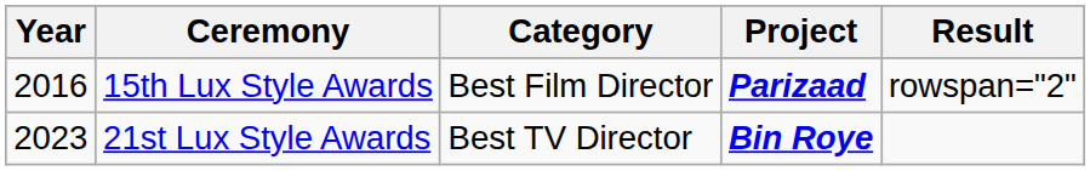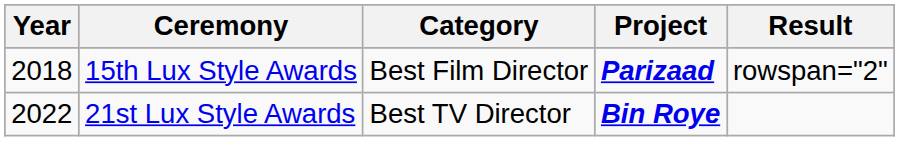15th Lux Style Awards | Year: 2016 -> 2018
21st Lux Style Awards | Year: 2023 -> 2022
